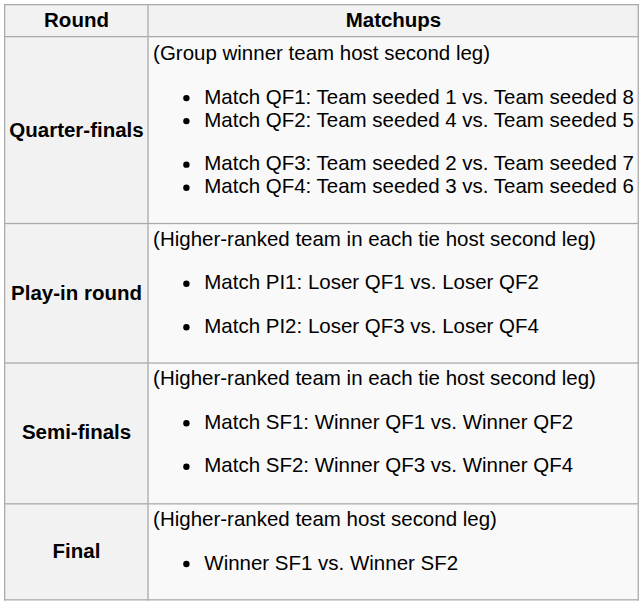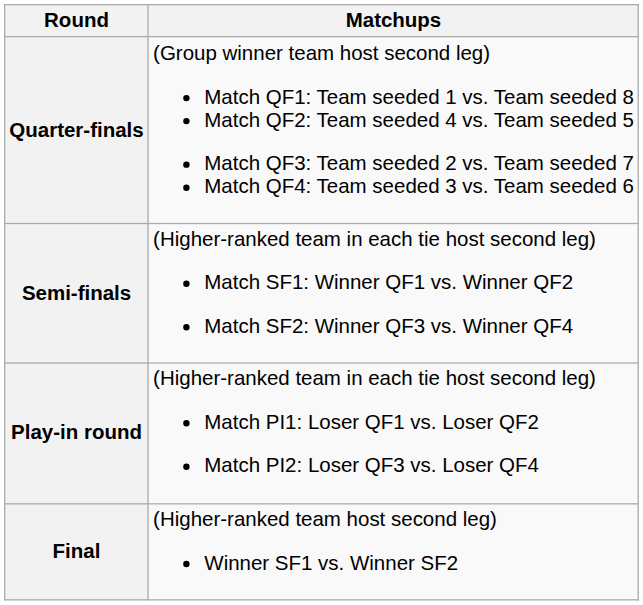rows swapped: Play-in round <-> Semi-finals
